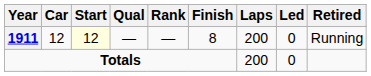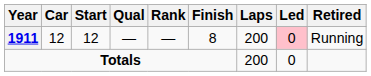1911 | Start: lightyellow background -> no background
1911 | Led: no background -> pink background
